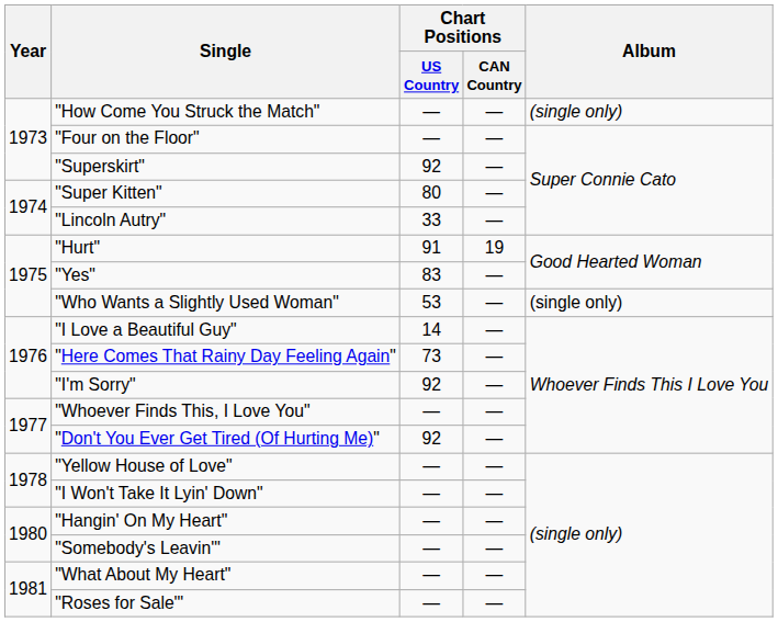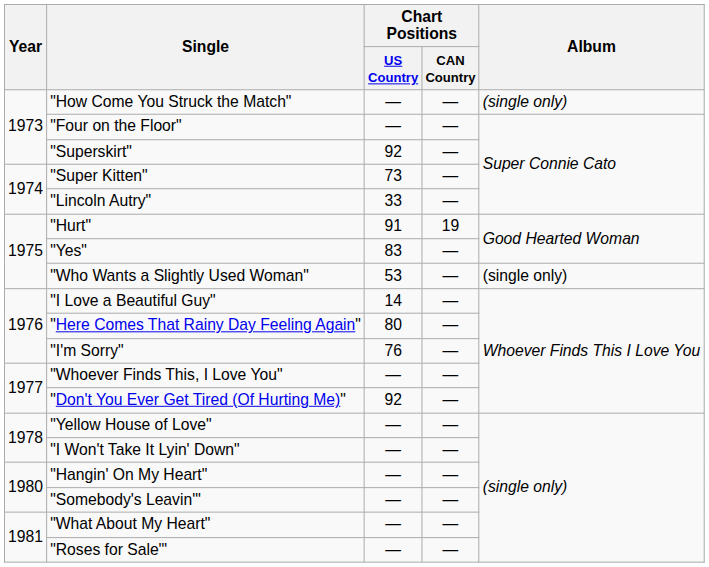"Super Kitten" | Chart Positions / US Country: 80 -> 73
"Here Comes That Rainy Day Feeling Again" | Chart Positions / US Country: 73 -> 80
"I'm Sorry" | Chart Positions / US Country: 92 -> 76
